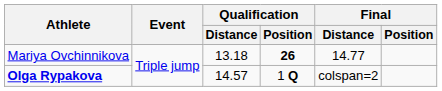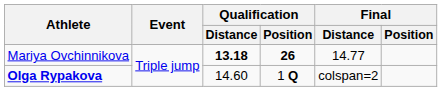Mariya Ovchinnikova | Qualification / Distance: normal -> bold
Olga Rypakova | Qualification / Distance: 14.57 -> 14.60
